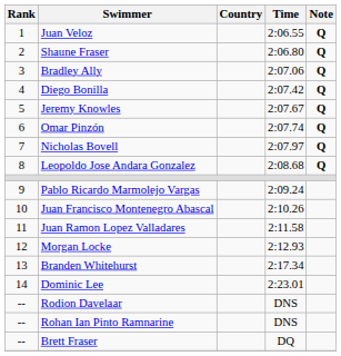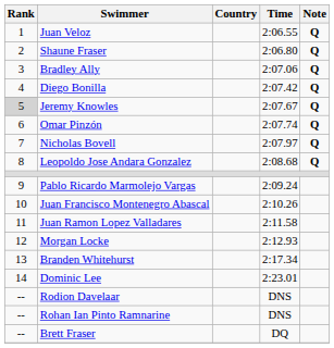Jeremy Knowles | Rank: no background -> lightgrey background
